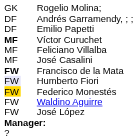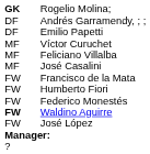Rogelio Molina; | column 1: normal -> bold
Víctor Curuchet | column 1: bold -> normal
Francisco de la Mata | column 1: bold -> normal
Humberto Fiori | column 1: lavender background -> no background
Federico Monestés | column 1: gold background -> no background
Waldino Aguirre | column 1: normal -> bold
